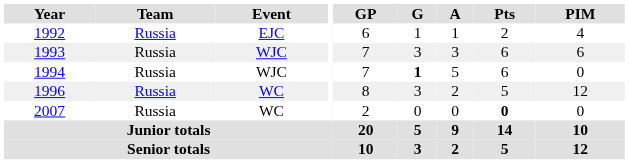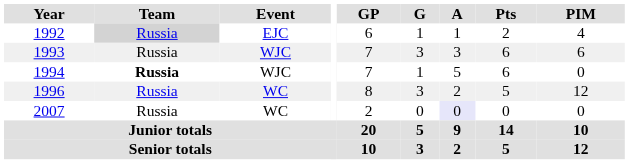1992 | Team: no background -> lightgrey background
1994 | Team: normal -> bold
1994 | G: bold -> normal
2007 | A: no background -> lavender background
2007 | Pts: bold -> normal
